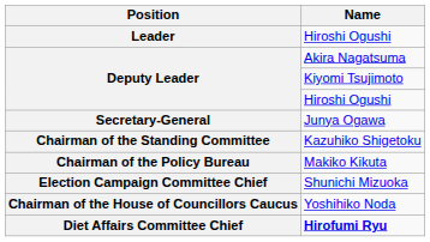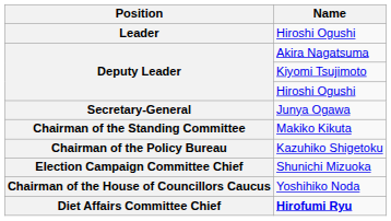row 7 | Name: Kazuhiko Shigetoku -> Makiko Kikuta
row 8 | Name: Makiko Kikuta -> Kazuhiko Shigetoku
